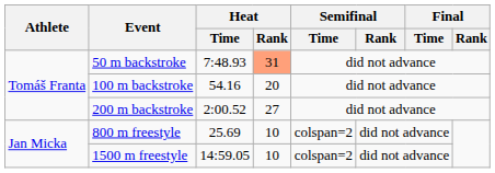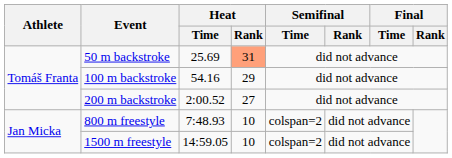50 m backstroke | Heat / Time: 7:48.93 -> 25.69
100 m backstroke | Heat / Rank: 20 -> 29
800 m freestyle | Heat / Time: 25.69 -> 7:48.93
